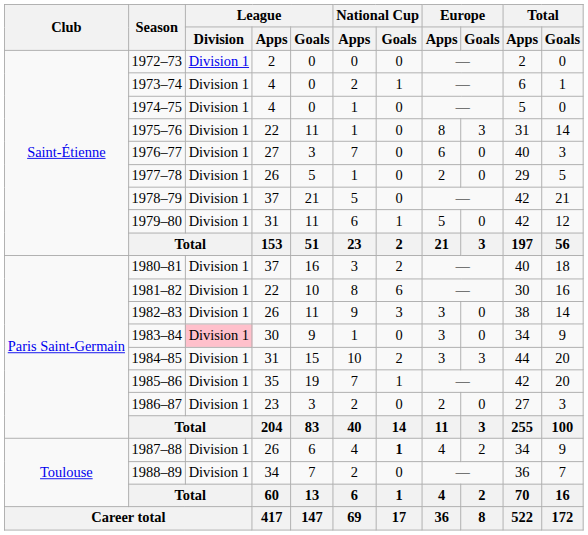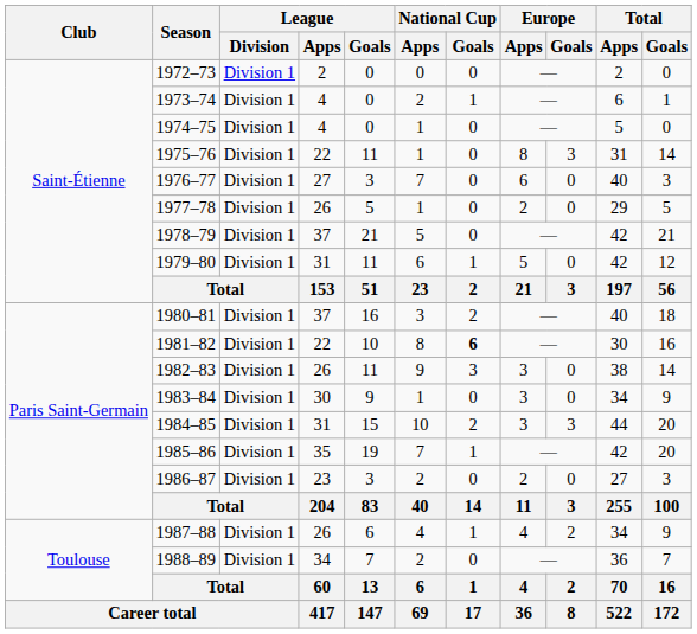1981–82 | National Cup / Goals: normal -> bold
1983–84 | League / Division: pink background -> no background
1987–88 | National Cup / Goals: bold -> normal
